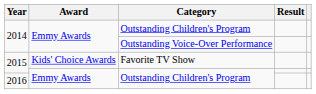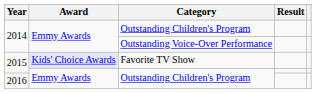2015 / Favorite TV Show | Award: no background -> lavender background
